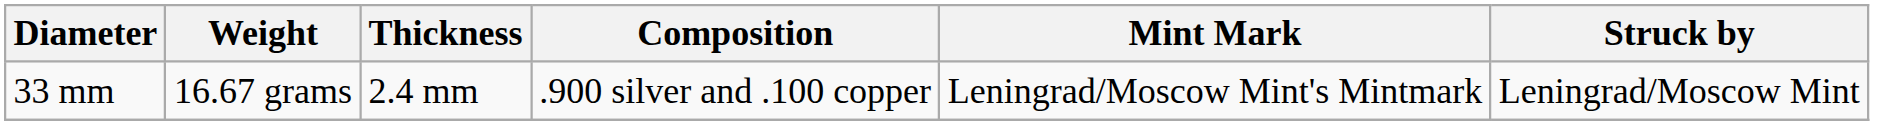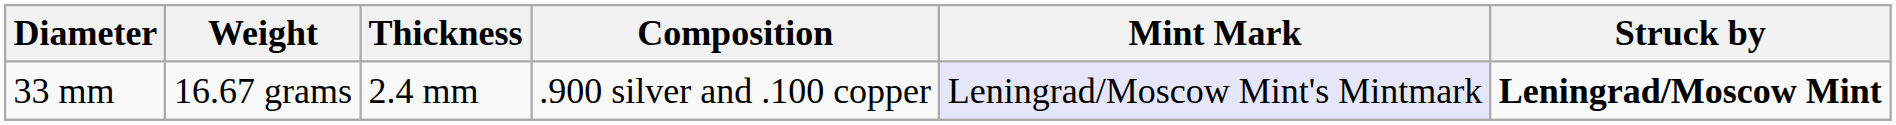33 mm | Mint Mark: no background -> lavender background
33 mm | Struck by: normal -> bold
